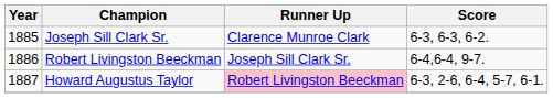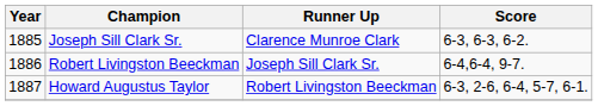Howard Augustus Taylor | Runner Up: pink background -> no background
